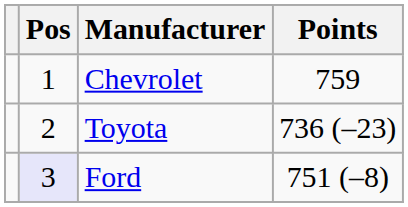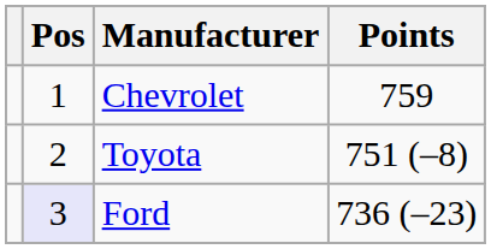Toyota | Points: 736 (–23) -> 751 (–8)
Ford | Points: 751 (–8) -> 736 (–23)
